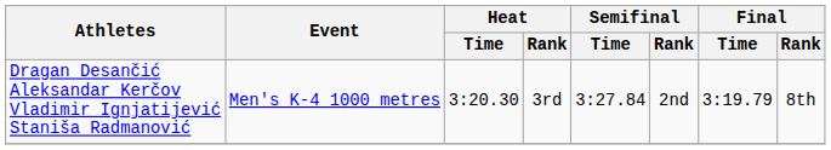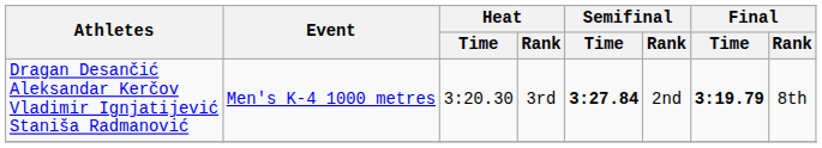row 3 | Semifinal / Time: normal -> bold
row 3 | Final / Time: normal -> bold
